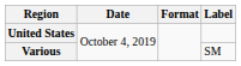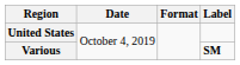Various | Label: normal -> bold
